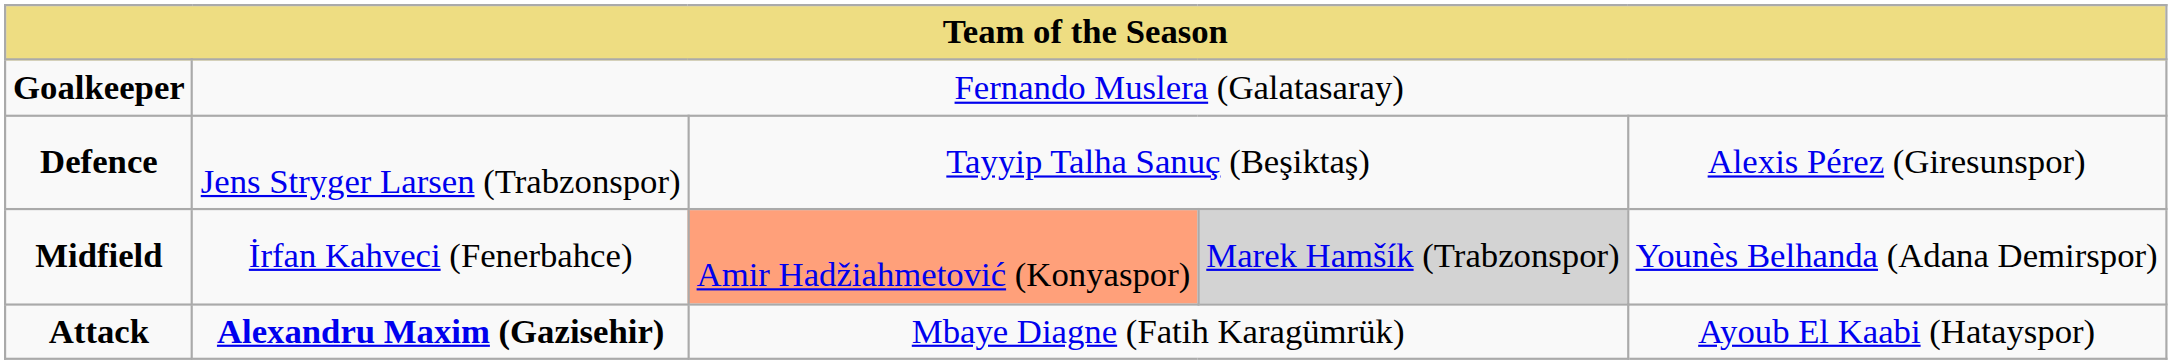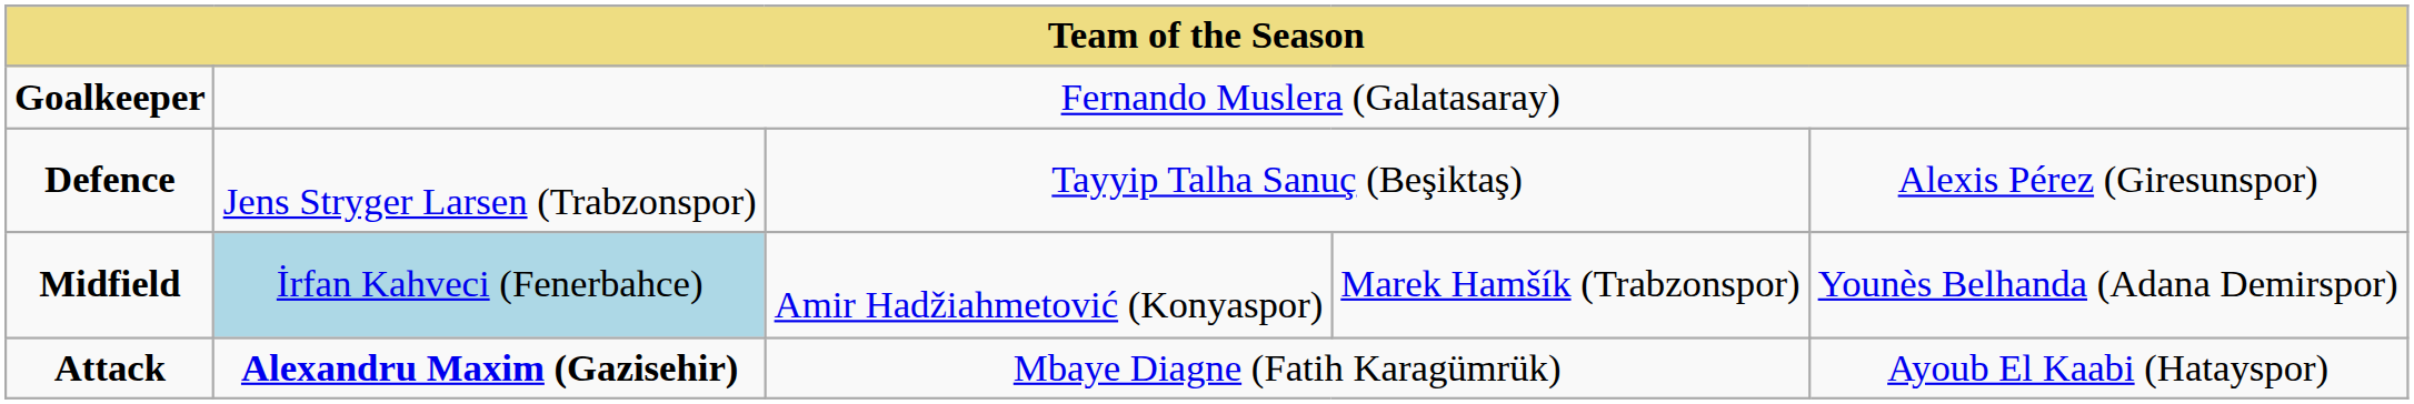Midfield | column 2: no background -> lightblue background
Midfield | column 3: lightsalmon background -> no background
Midfield | column 4: lightgrey background -> no background
